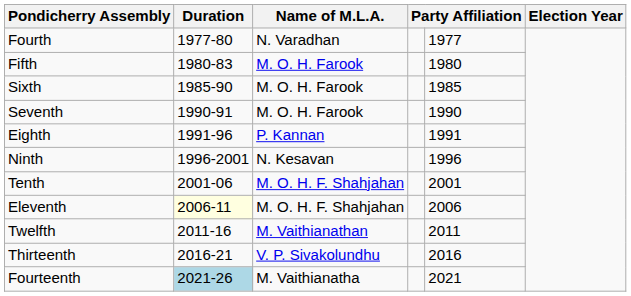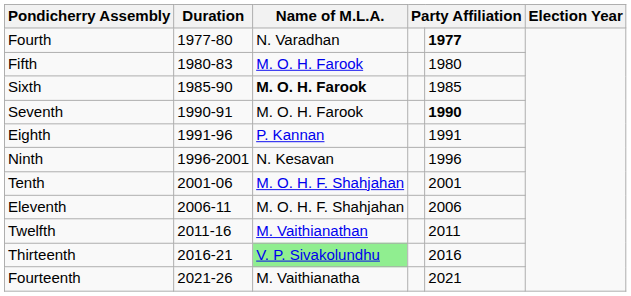Fourth | column 5: normal -> bold
Sixth | Name of M.L.A.: normal -> bold
Seventh | column 5: normal -> bold
Eleventh | Duration: lightyellow background -> no background
Thirteenth | Name of M.L.A.: no background -> lightgreen background
Fourteenth | Duration: lightblue background -> no background
